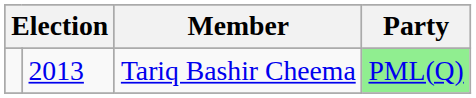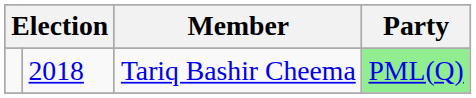Tariq Bashir Cheema | column 2: 2013 -> 2018
